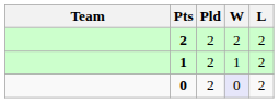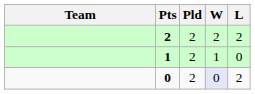row 3 | L: 2 -> 0
